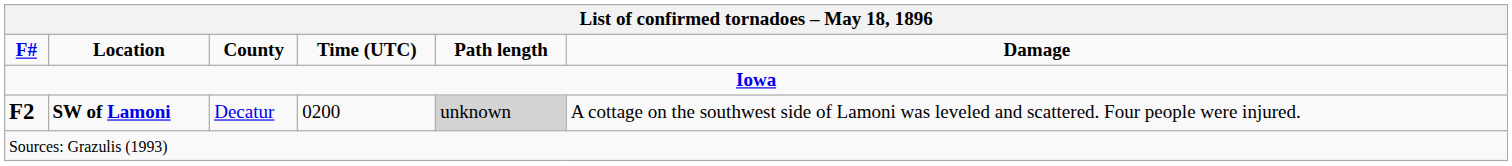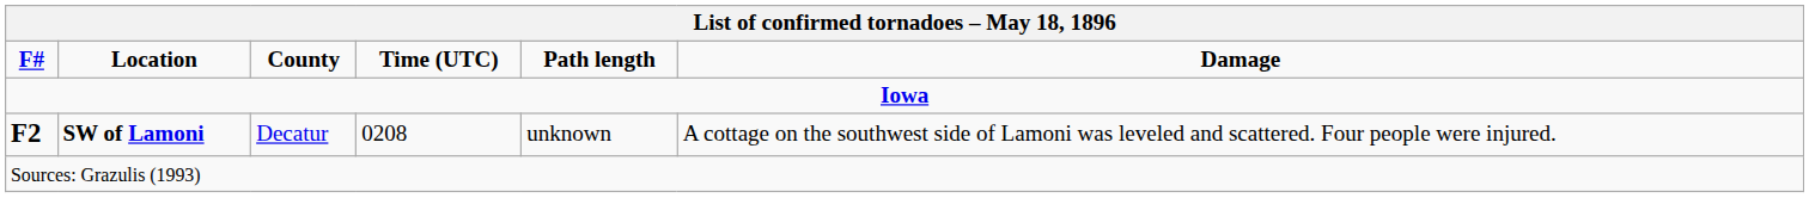F2 | List of confirmed tornadoes – May 18, 1896 / Time (UTC): 0200 -> 0208
F2 | List of confirmed tornadoes – May 18, 1896 / Path length: lightgrey background -> no background
